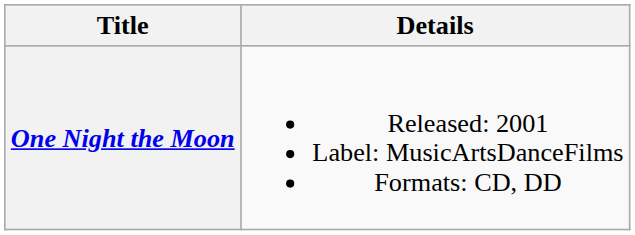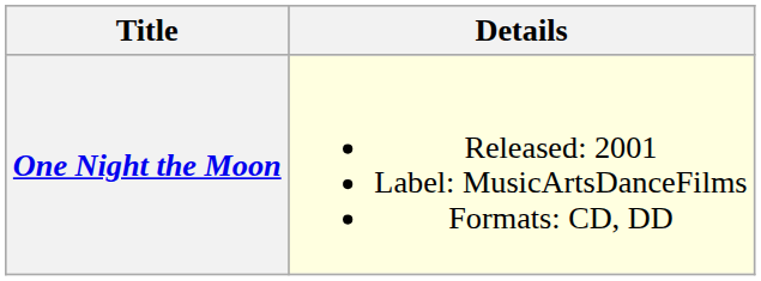One Night the Moon | Details: no background -> lightyellow background
